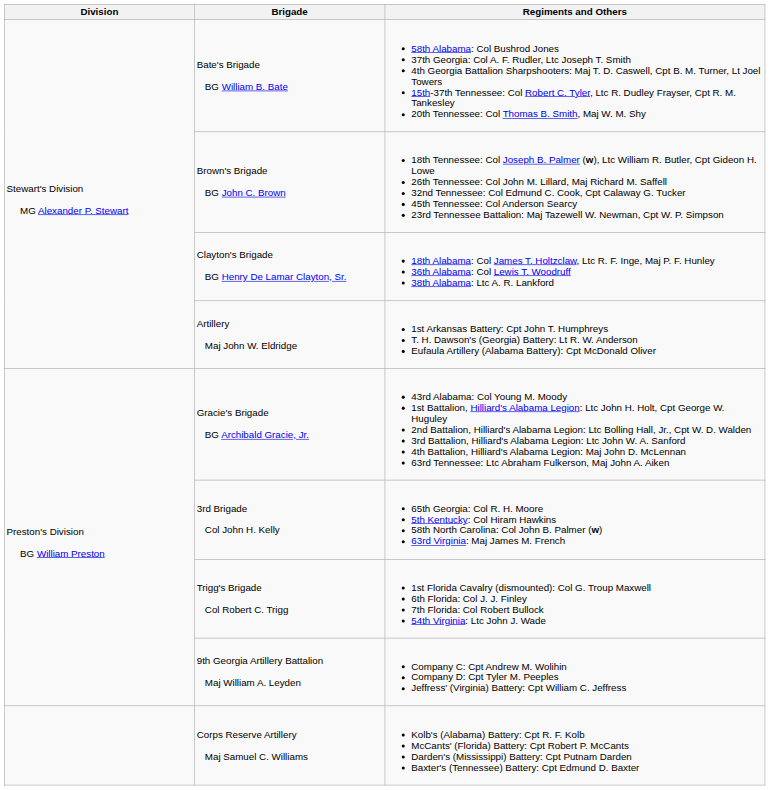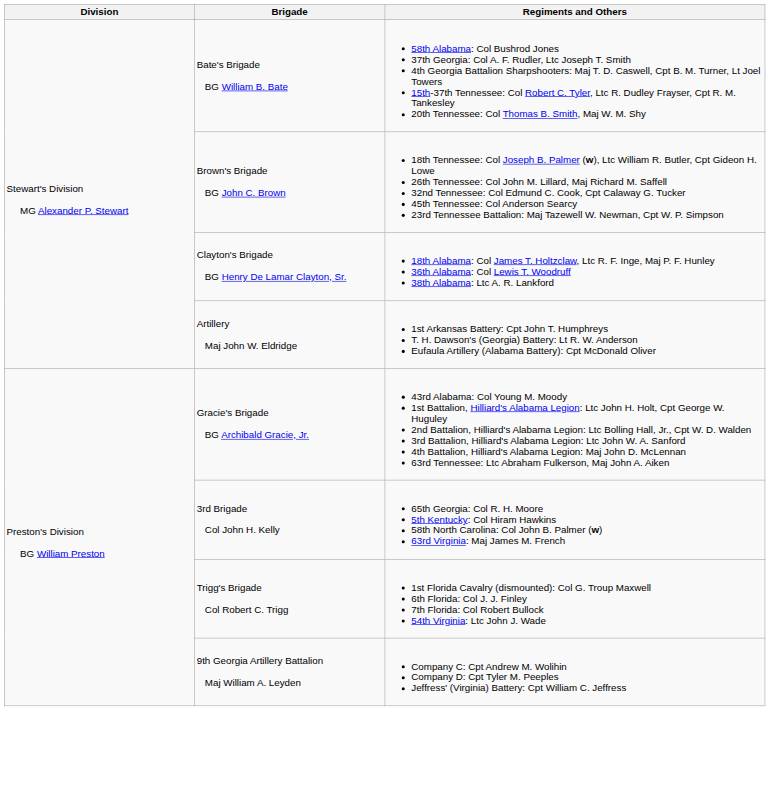- row: Corps Reserve Artillery Maj Samuel C. Williams | Kolb's (Alabama) Battery: Cpt R. F. Kolb McCants' (Florida) Battery: Cpt Robert P. McCants Darden's (Mississippi) Battery: Cpt Putnam Darden Baxter's (Tennessee) Battery: Cpt Edmund D. Baxter
